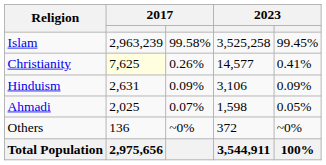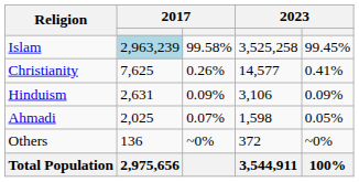Islam | column 2: no background -> lightblue background
Christianity | column 2: lightyellow background -> no background
